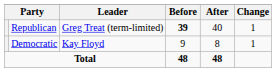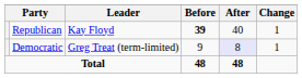Republican | Leader: Greg Treat (term-limited) -> Kay Floyd
Democratic | Leader: Kay Floyd -> Greg Treat (term-limited)
Democratic | After: no background -> lavender background
